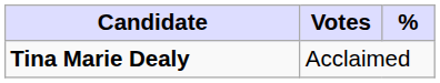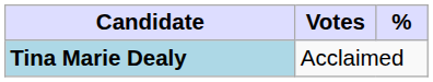Tina Marie Dealy | Candidate: no background -> lightblue background
